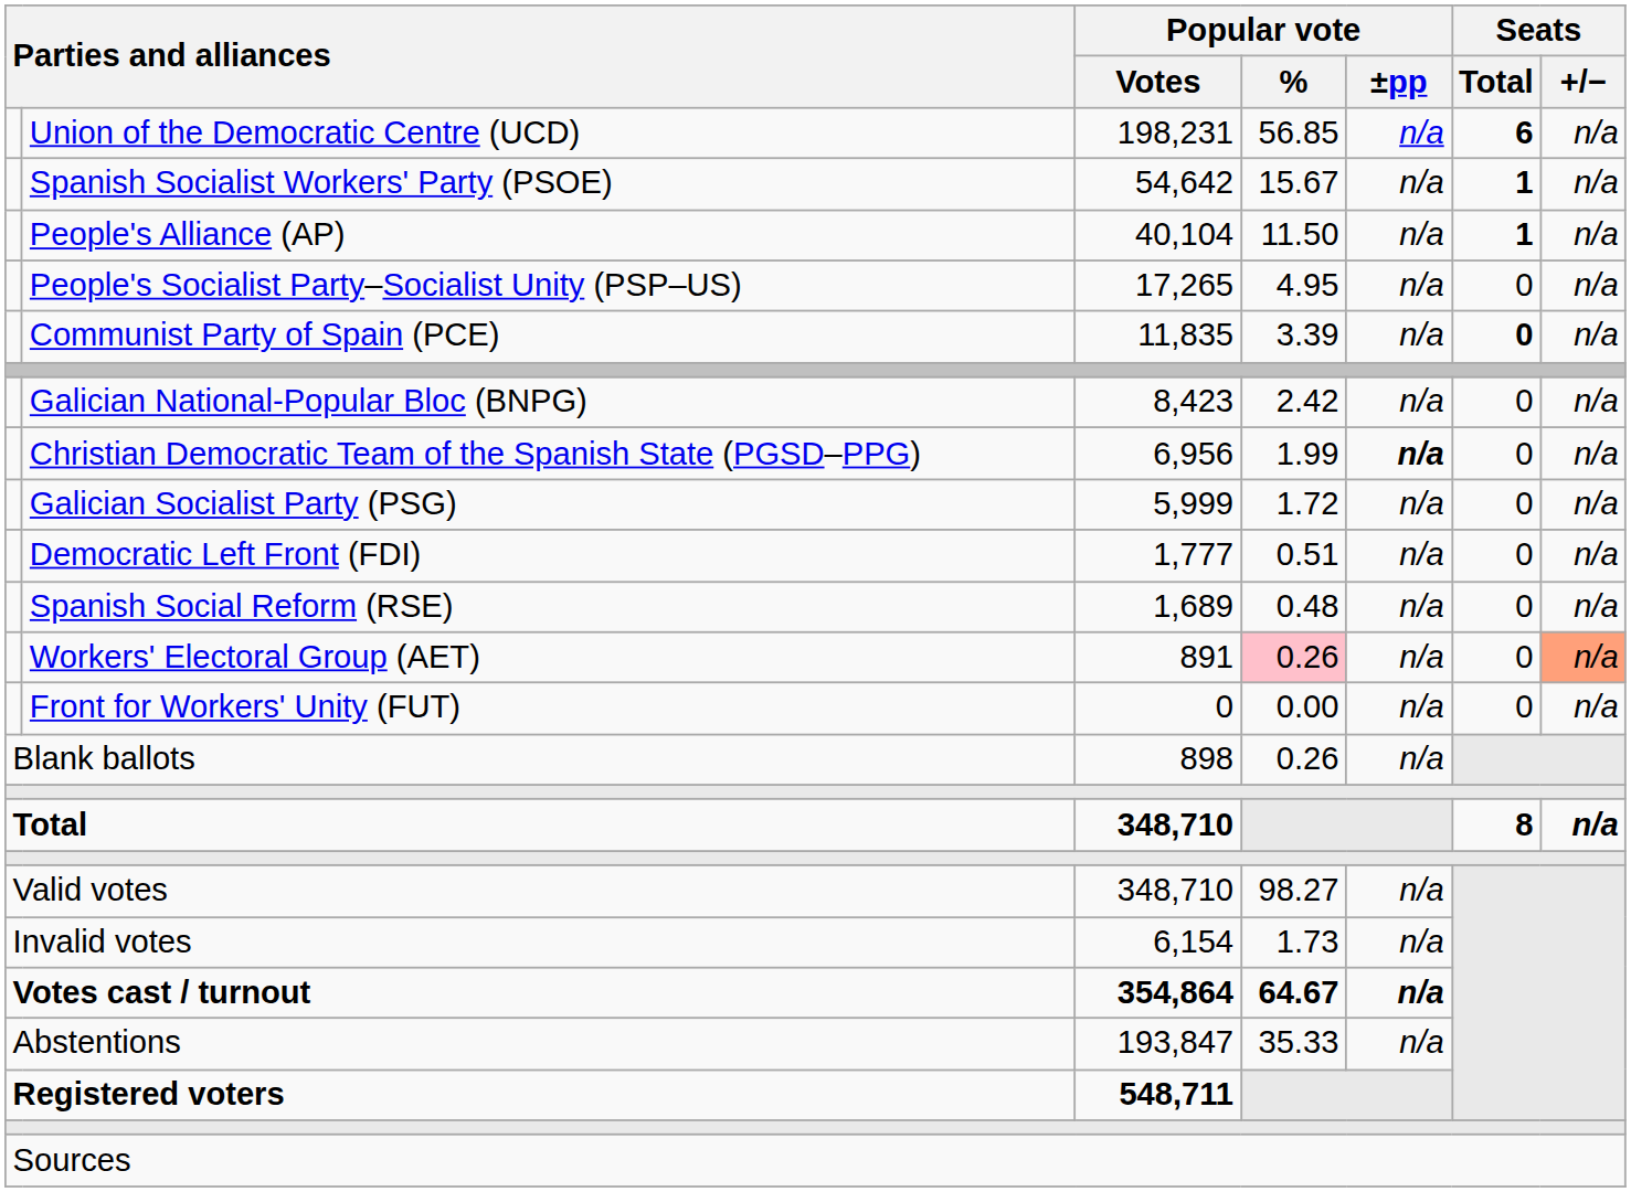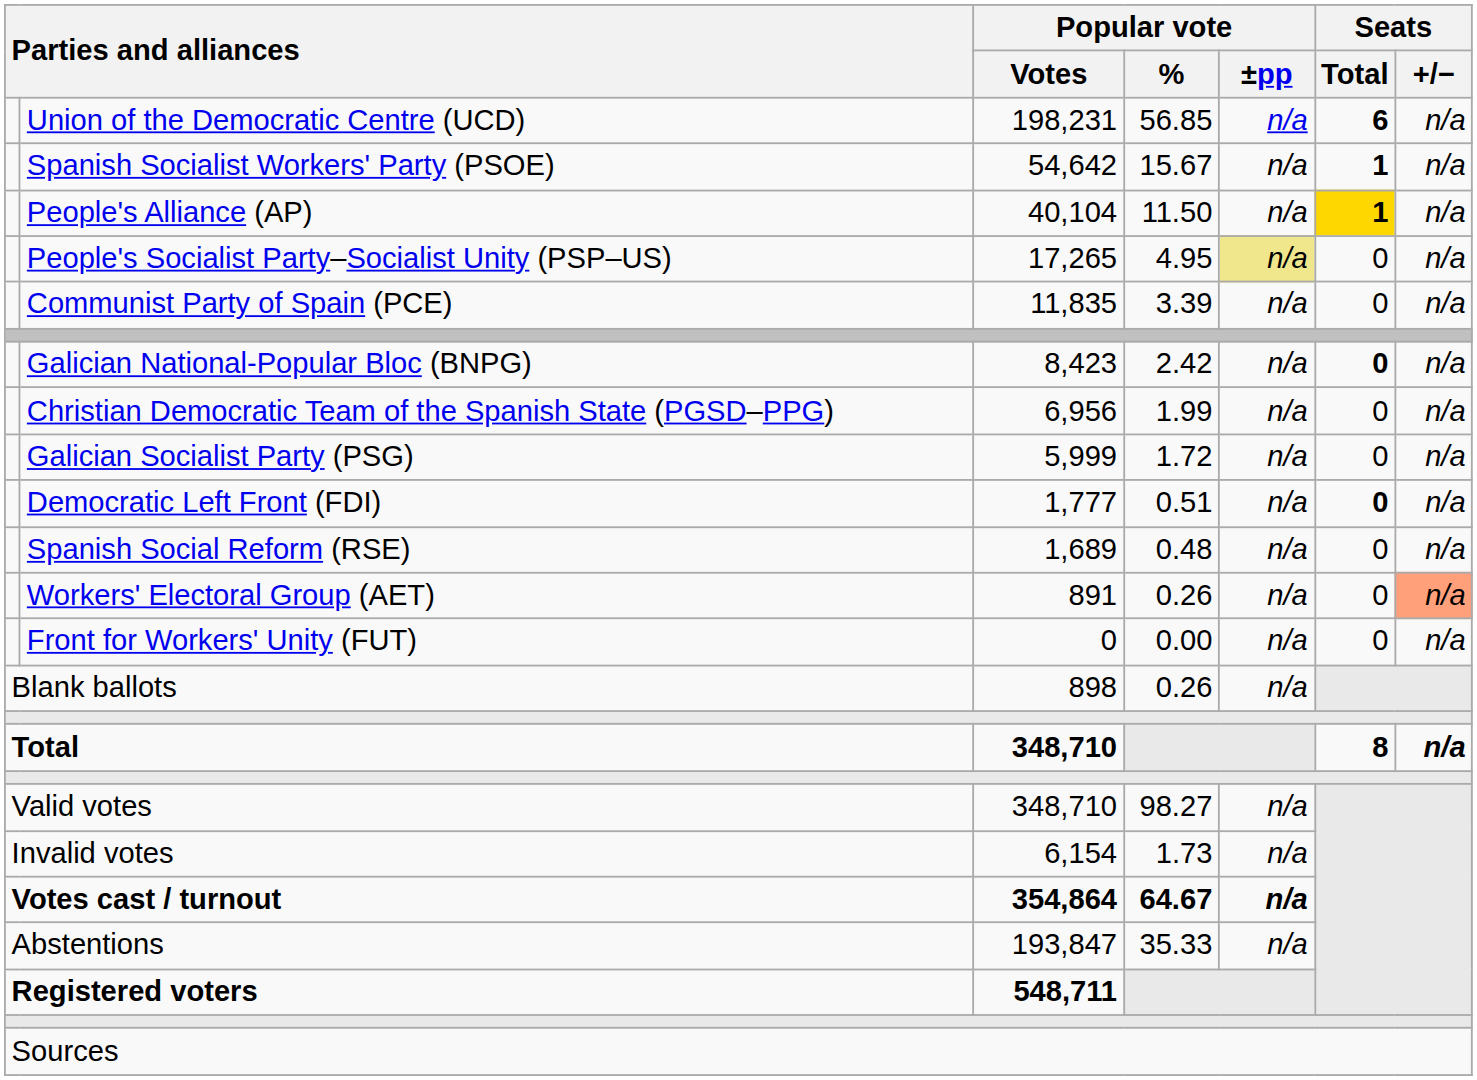People's Alliance (AP) | Seats / Total: no background -> gold background
People's Socialist Party–Socialist Unity (PSP–US) | Popular vote / ±pp: no background -> khaki background
Communist Party of Spain (PCE) | Seats / Total: bold -> normal
Galician National-Popular Bloc (BNPG) | Seats / Total: normal -> bold
Christian Democratic Team of the Spanish State (PGSD–PPG) | Popular vote / ±pp: bold -> normal
Democratic Left Front (FDI) | Seats / Total: normal -> bold
Workers' Electoral Group (AET) | Popular vote / %: pink background -> no background
